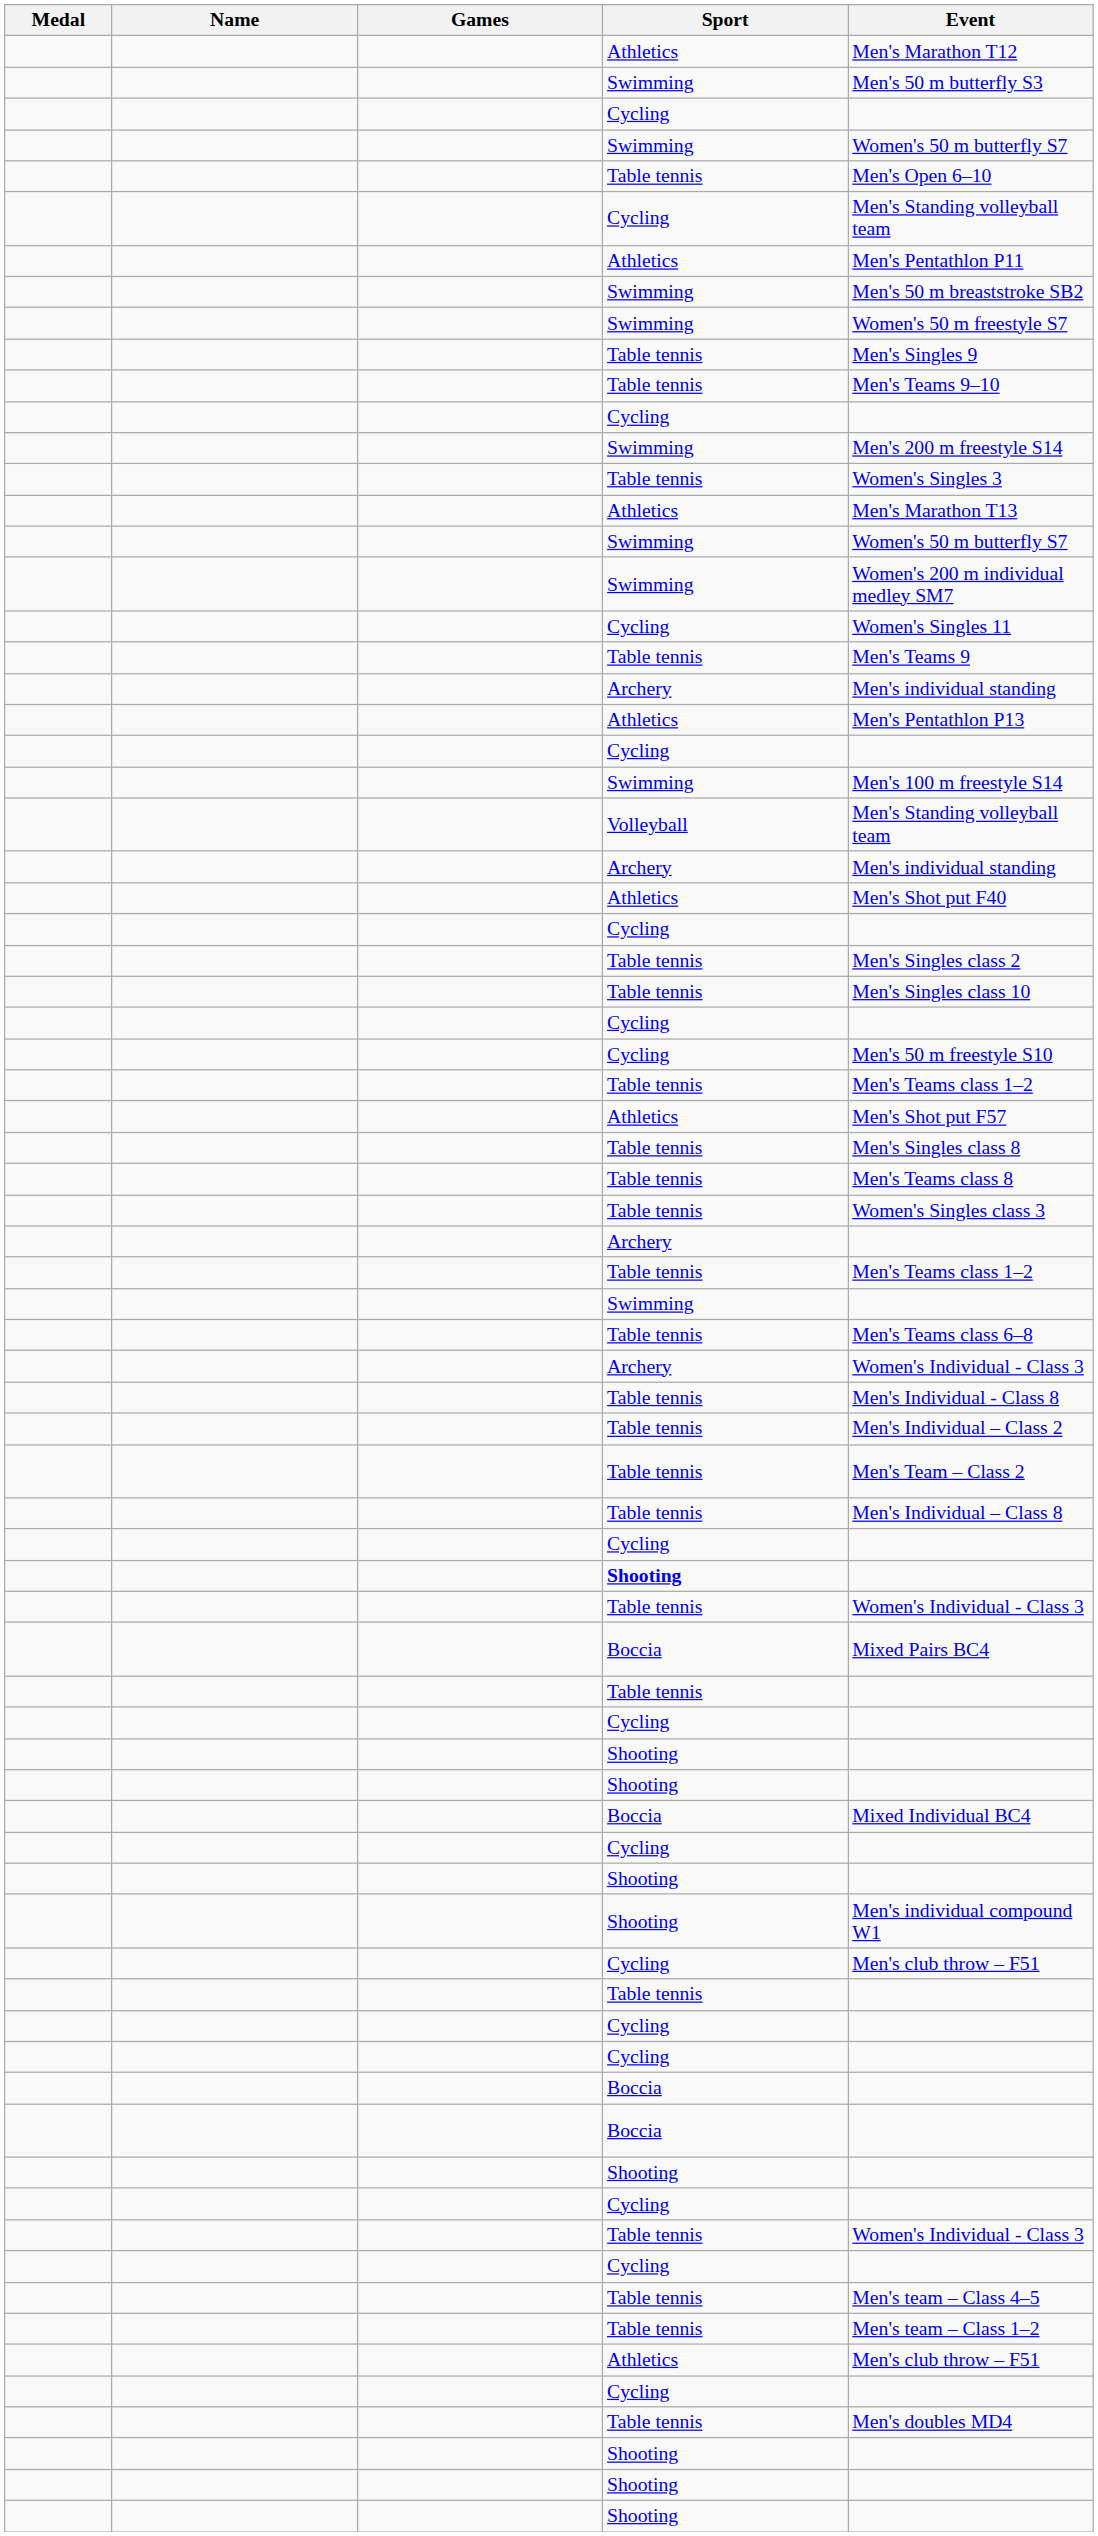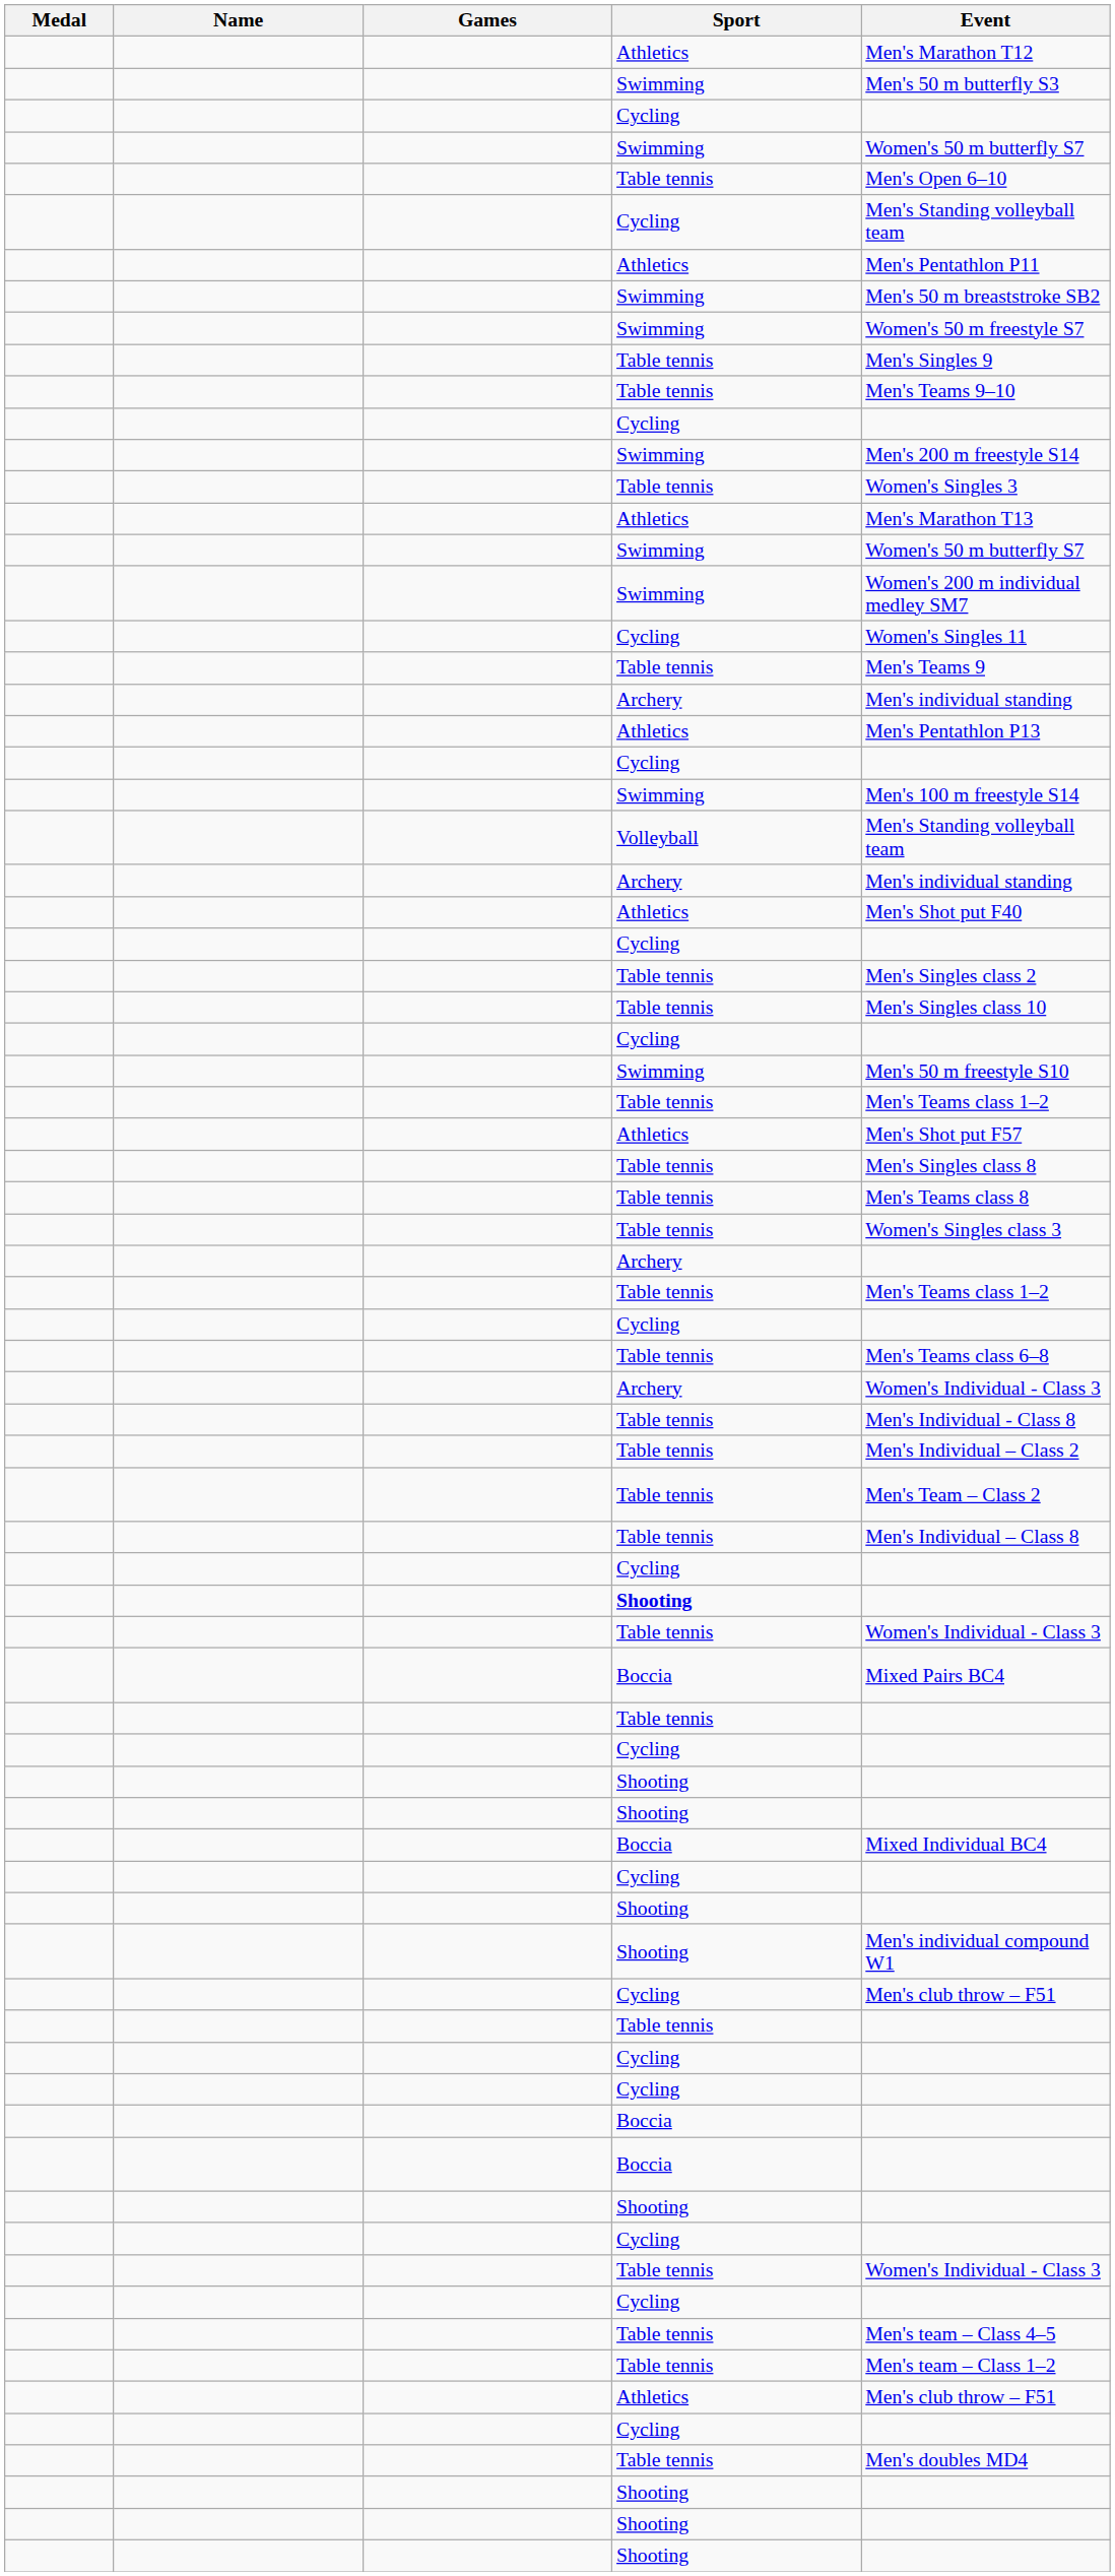row 32 | Sport: Cycling -> Swimming
row 40 | Sport: Swimming -> Cycling
